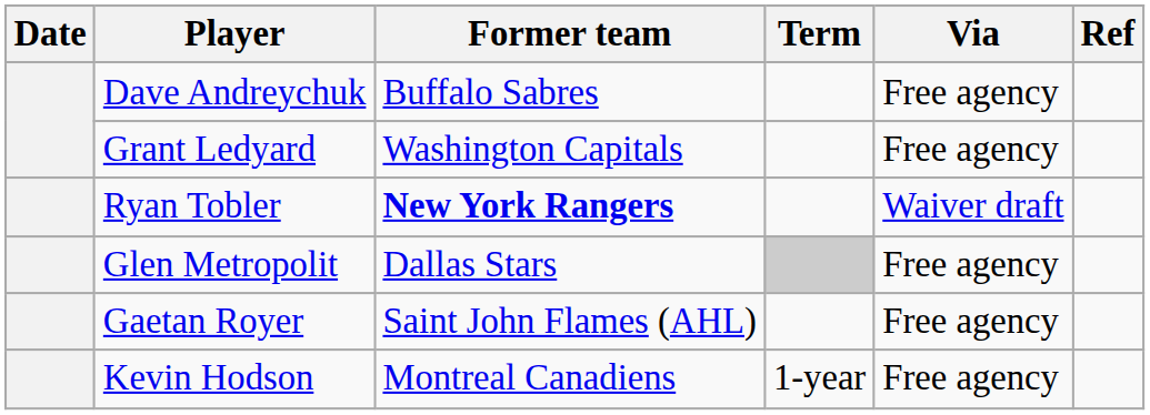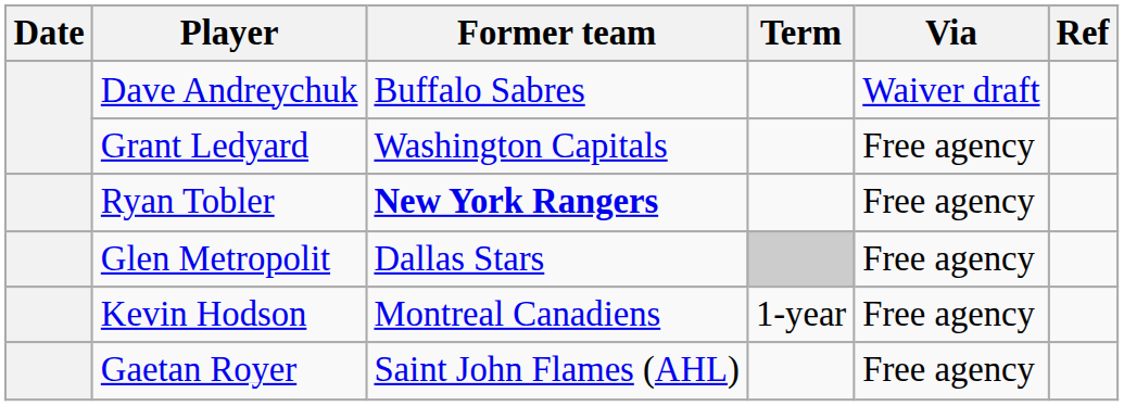Dave Andreychuk | Via: Free agency -> Waiver draft
Ryan Tobler | Via: Waiver draft -> Free agency
rows swapped: Gaetan Royer <-> Kevin Hodson
